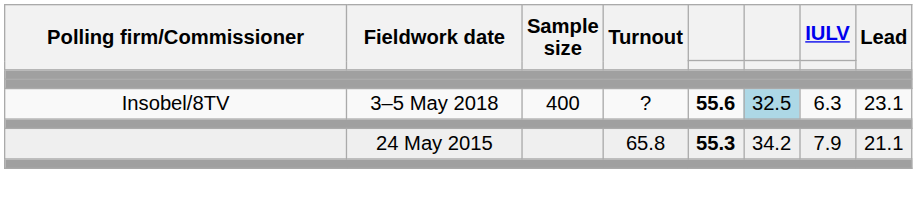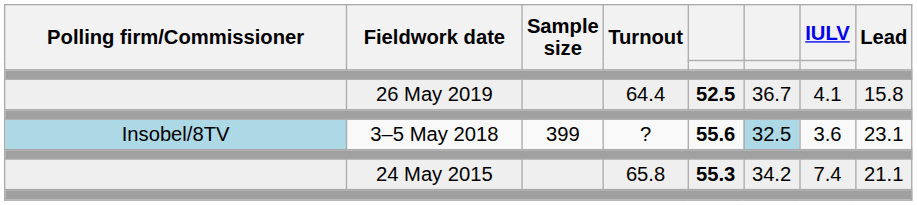+ row: 26 May 2019 | 64.4 | 52.5 | 36.7 | 4.1 | 15.8
3–5 May 2018 | Polling firm/Commissioner: no background -> lightblue background
3–5 May 2018 | Sample size: 400 -> 399
3–5 May 2018 | IULV: 6.3 -> 3.6
24 May 2015 | IULV: 7.9 -> 7.4
